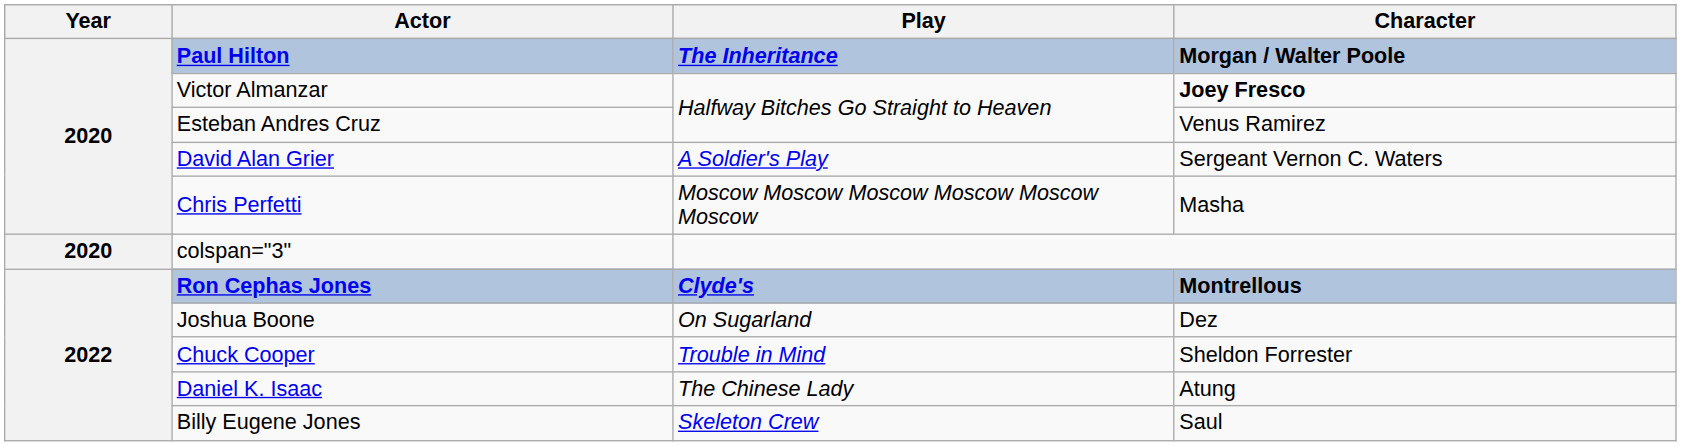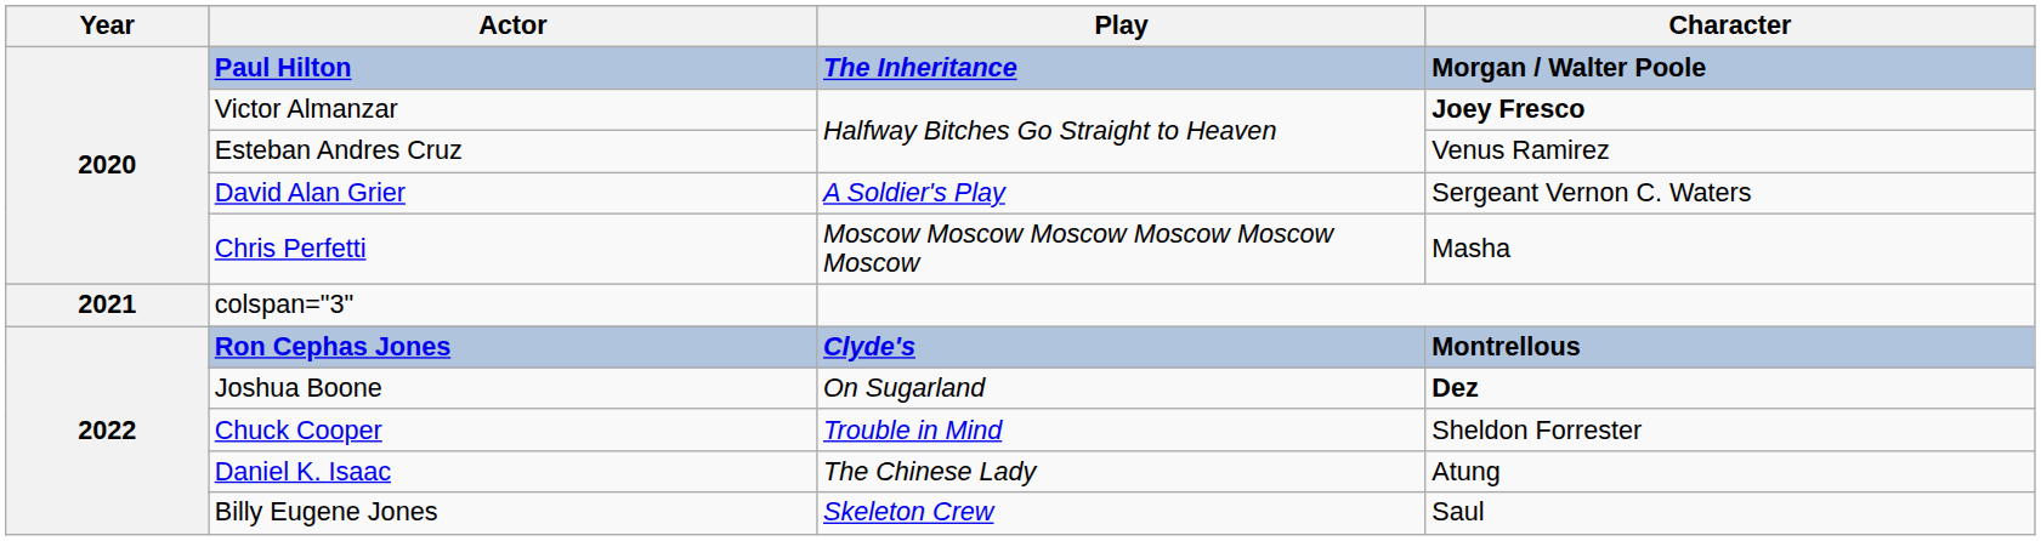colspan="3" | Year / 2020: 2020 -> 2021
Joshua Boone | Character: normal -> bold
